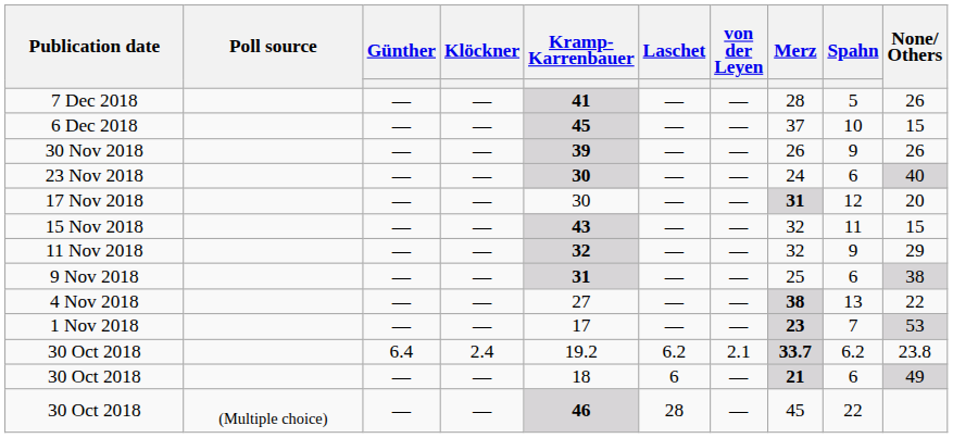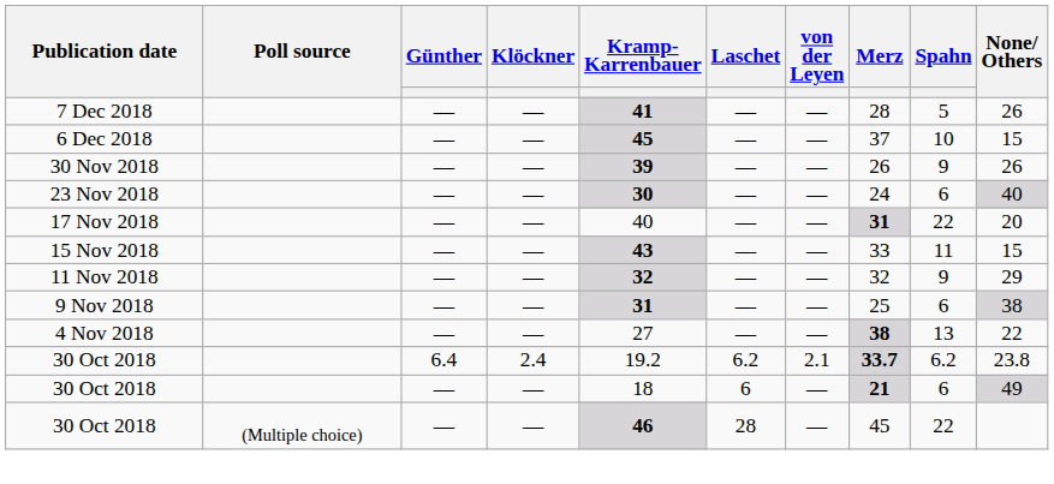17 Nov 2018 | Kramp-Karrenbauer: 30 -> 40
17 Nov 2018 | Spahn: 12 -> 22
15 Nov 2018 | Merz: 32 -> 33
- row: 1 Nov 2018 | — | — | 17 | — | — | 23 | 7 | 53
